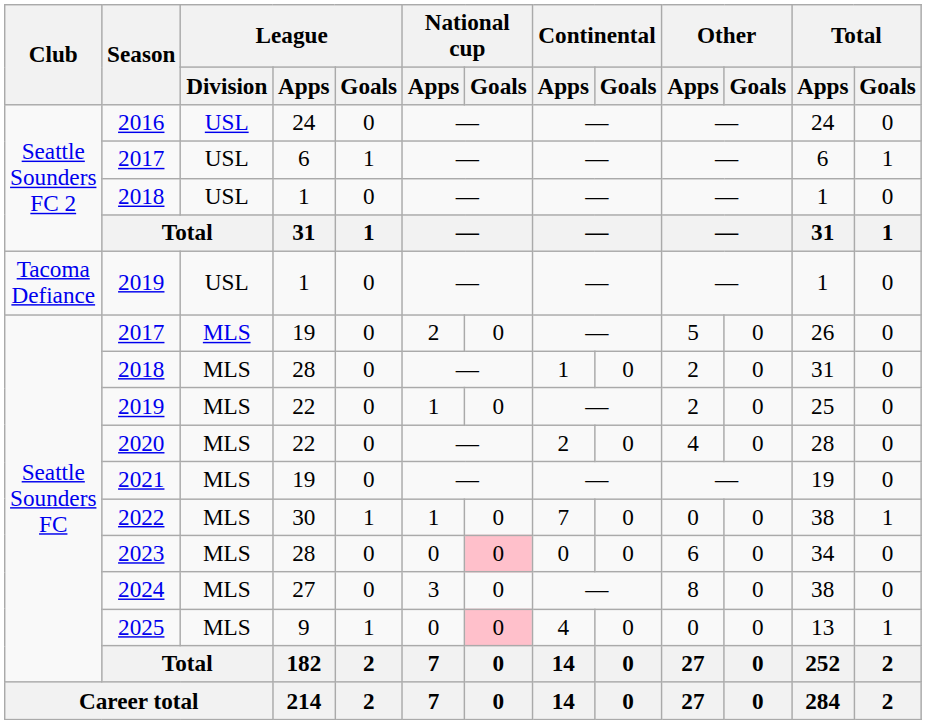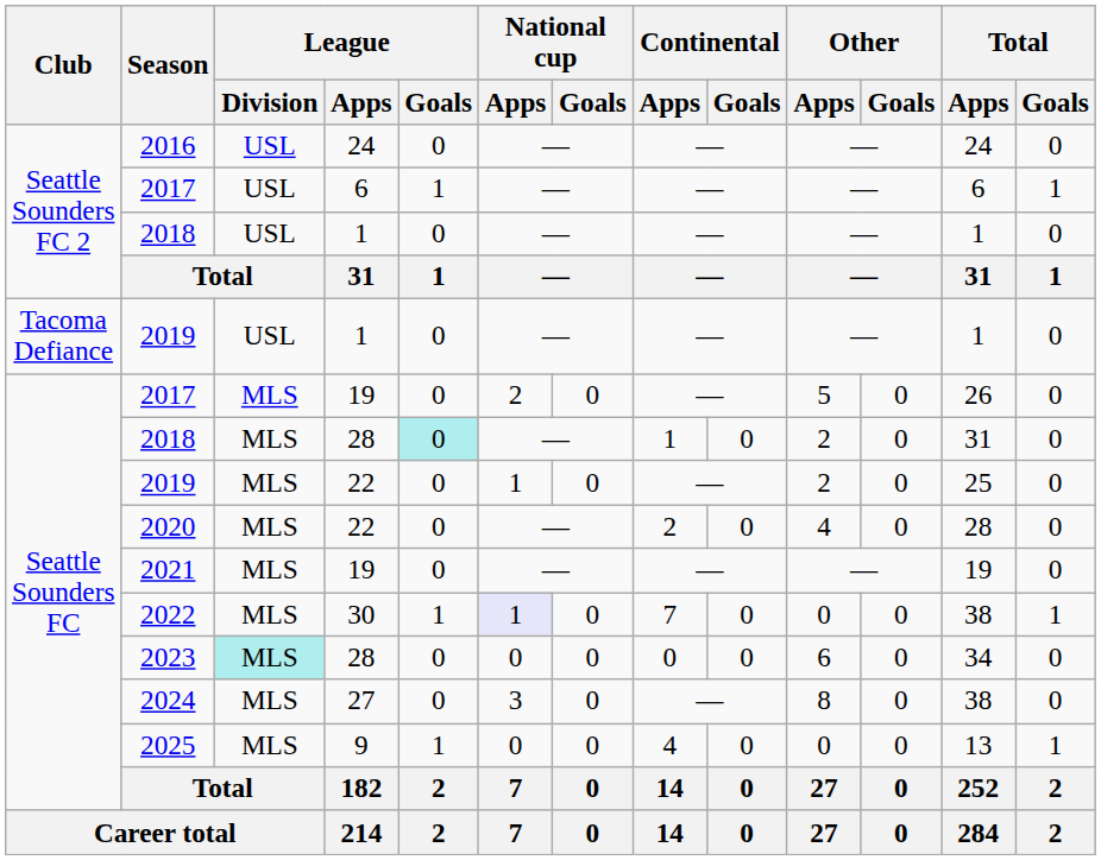2018 / 28 | League / Goals: no background -> paleturquoise background
2022 | National cup / Apps: no background -> lavender background
2023 | League / Division: no background -> paleturquoise background
2023 | National cup / Goals: pink background -> no background
2025 | National cup / Goals: pink background -> no background
